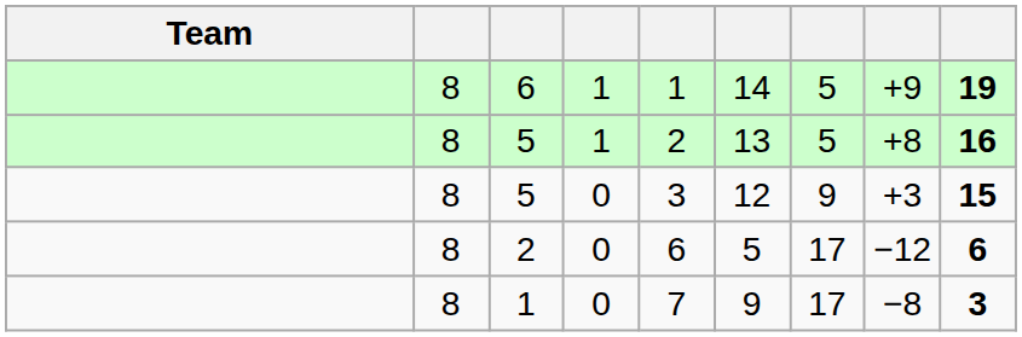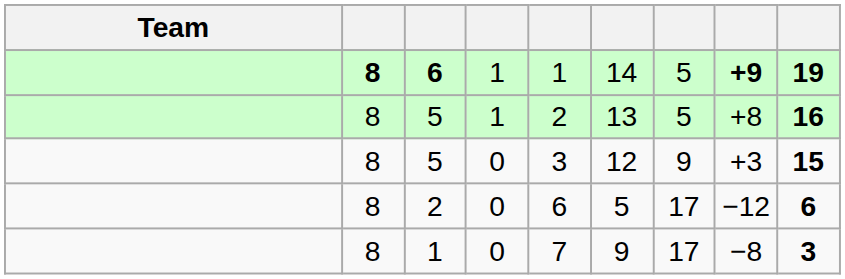row 2 | column 2: normal -> bold
row 2 | column 3: normal -> bold
row 2 | column 8: normal -> bold
